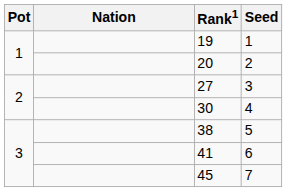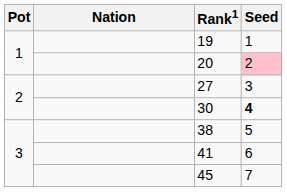20 | Seed: no background -> pink background
30 | Seed: normal -> bold
